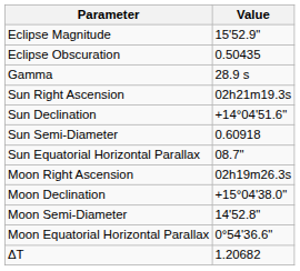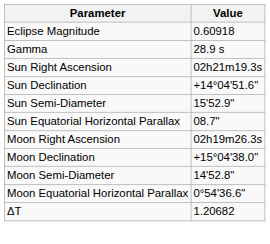Eclipse Magnitude | Value: 15'52.9" -> 0.60918
- row: Eclipse Obscuration | 0.50435
Sun Semi-Diameter | Value: 0.60918 -> 15'52.9"
